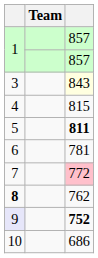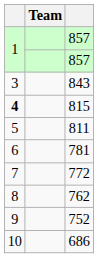3 | column 3: lightyellow background -> no background
4 | column 1: normal -> bold
5 | column 3: bold -> normal
7 | column 3: pink background -> no background
8 | column 1: bold -> normal
9 | column 1: lavender background -> no background
9 | column 3: bold -> normal
